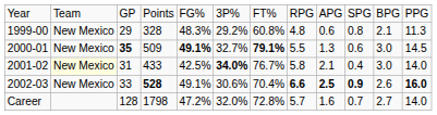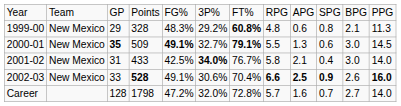1999-00 | column 7: normal -> bold
2001-02 | column 2: lightyellow background -> no background
